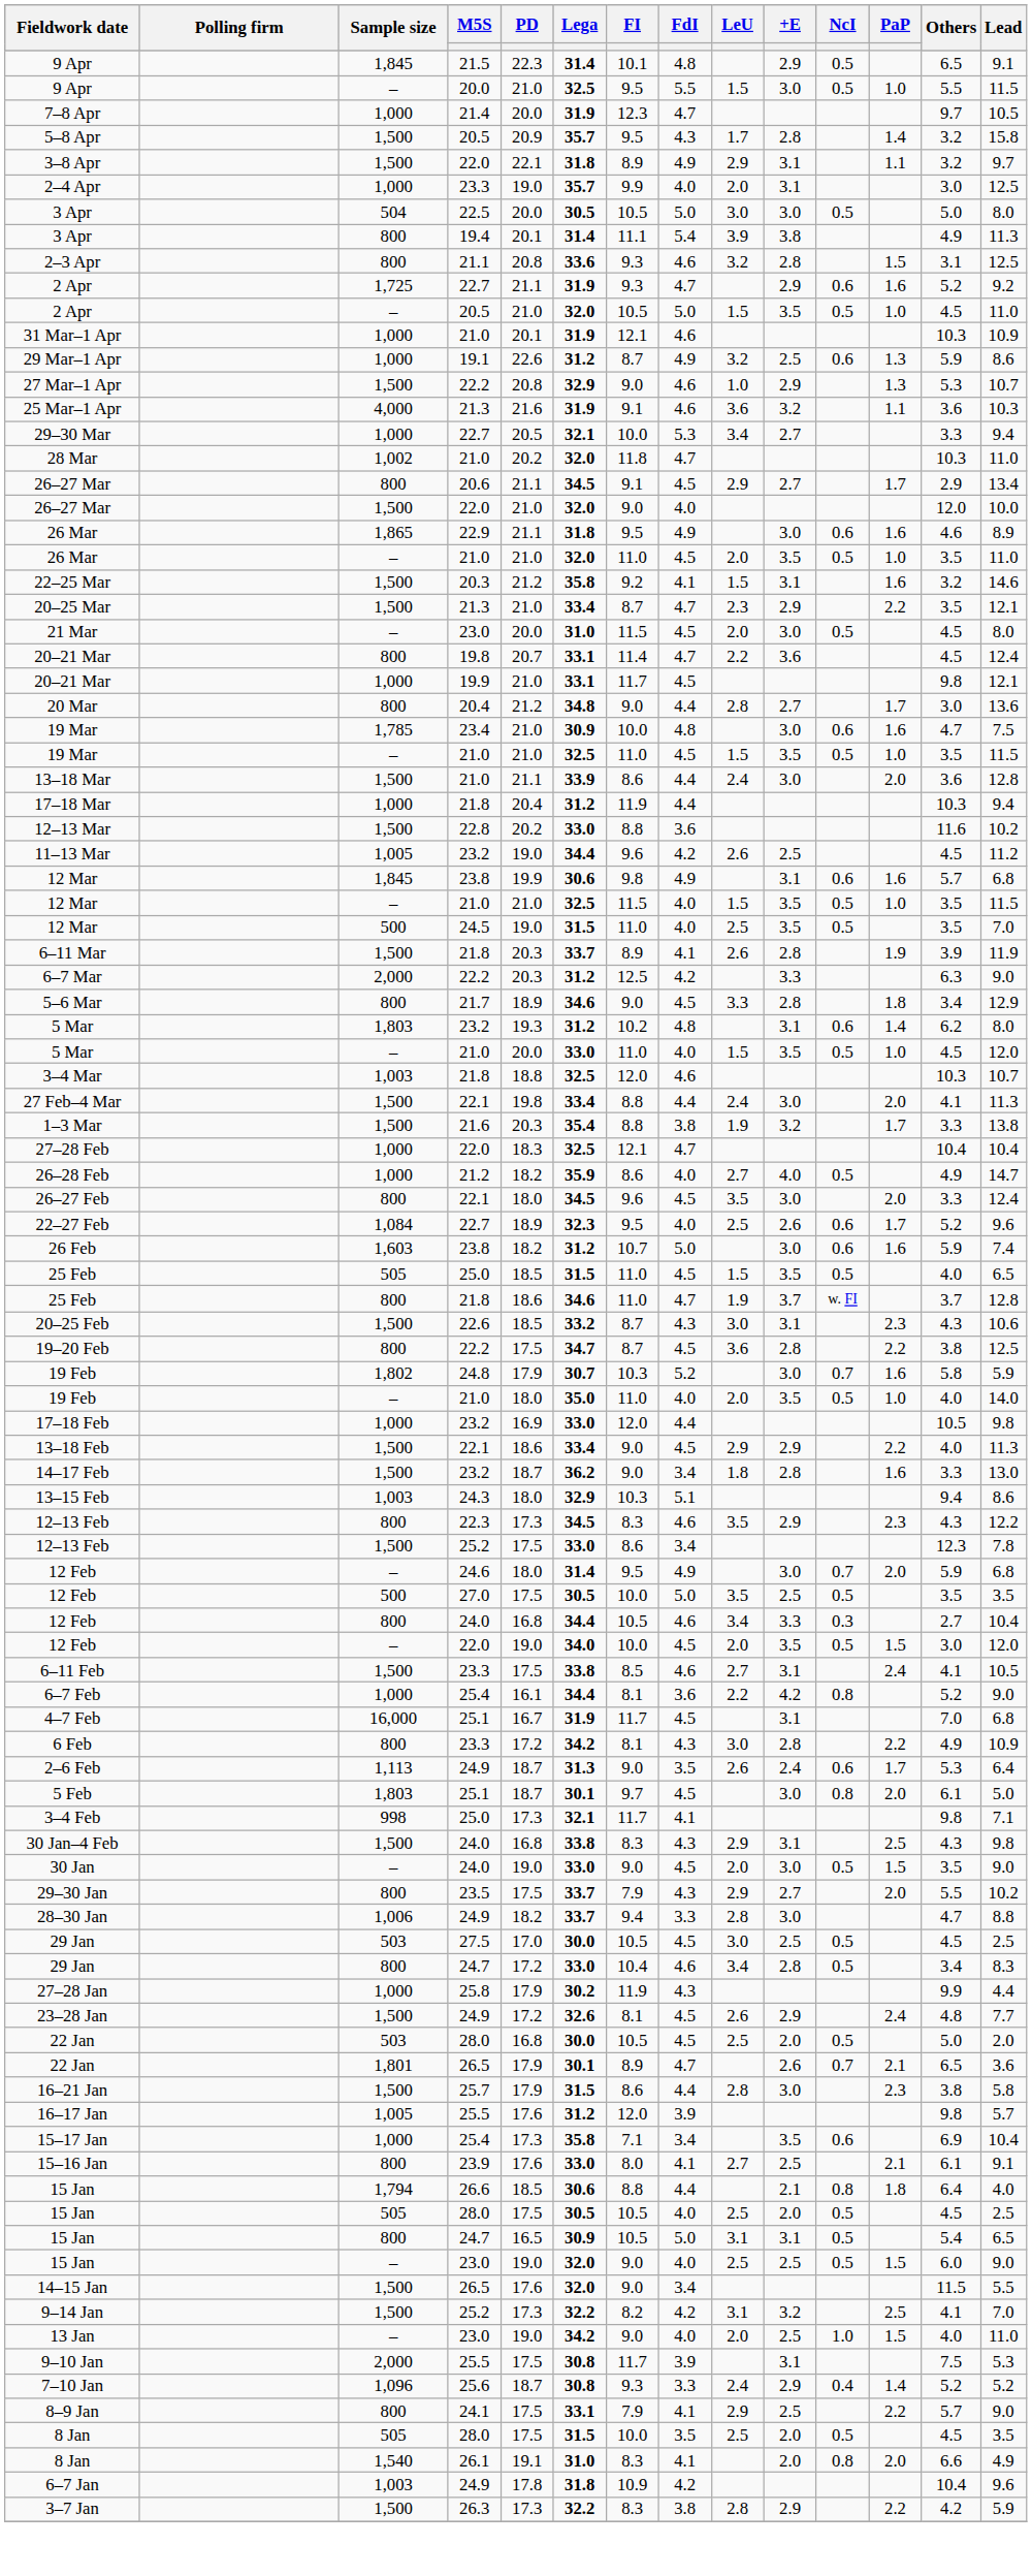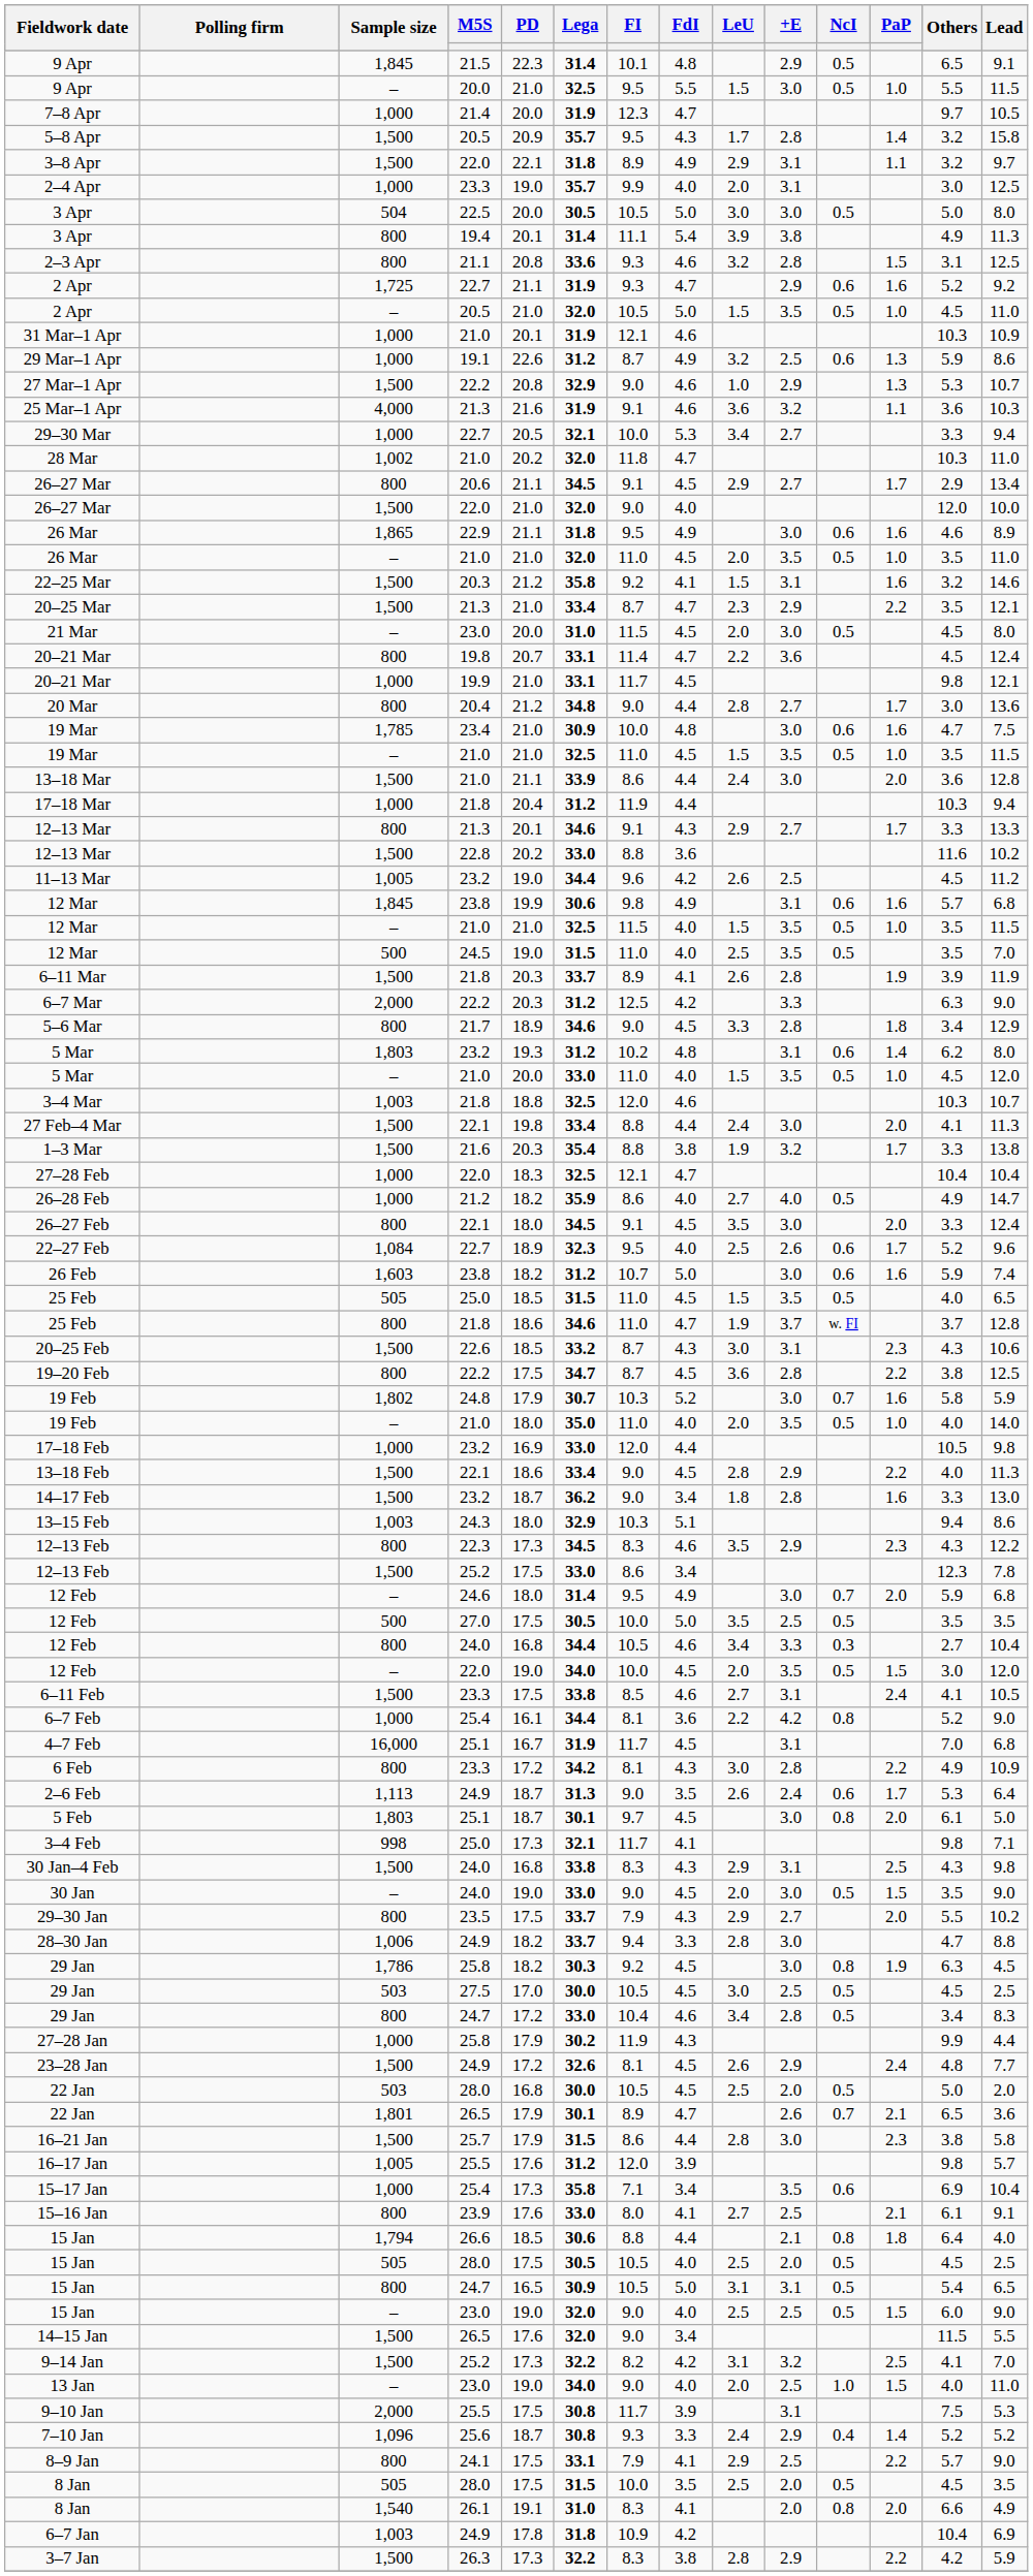+ row: 12–13 Mar | 800 | 21.3 | 20.1 | 34.6 | 9.1 | 4.3 | 2.9 | 2.7 | 1.7 | 3.3 | 13.3
26–27 Feb | FI: 9.6 -> 9.1
13–18 Feb | LeU: 2.9 -> 2.8
+ row: 29 Jan | 1,786 | 25.8 | 18.2 | 30.3 | 9.2 | 4.5 | 3.0 | 0.8 | 1.9 | 6.3 | 4.5
13 Jan | Lega: 34.2 -> 34.0
6–7 Jan | Lead: 9.6 -> 6.9
